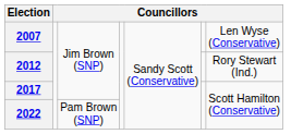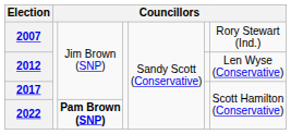2007 | column 7: Len Wyse (Conservative) -> Rory Stewart (Ind.)
2012 | column 7: Rory Stewart (Ind.) -> Len Wyse (Conservative)
2022 | column 3: normal -> bold
